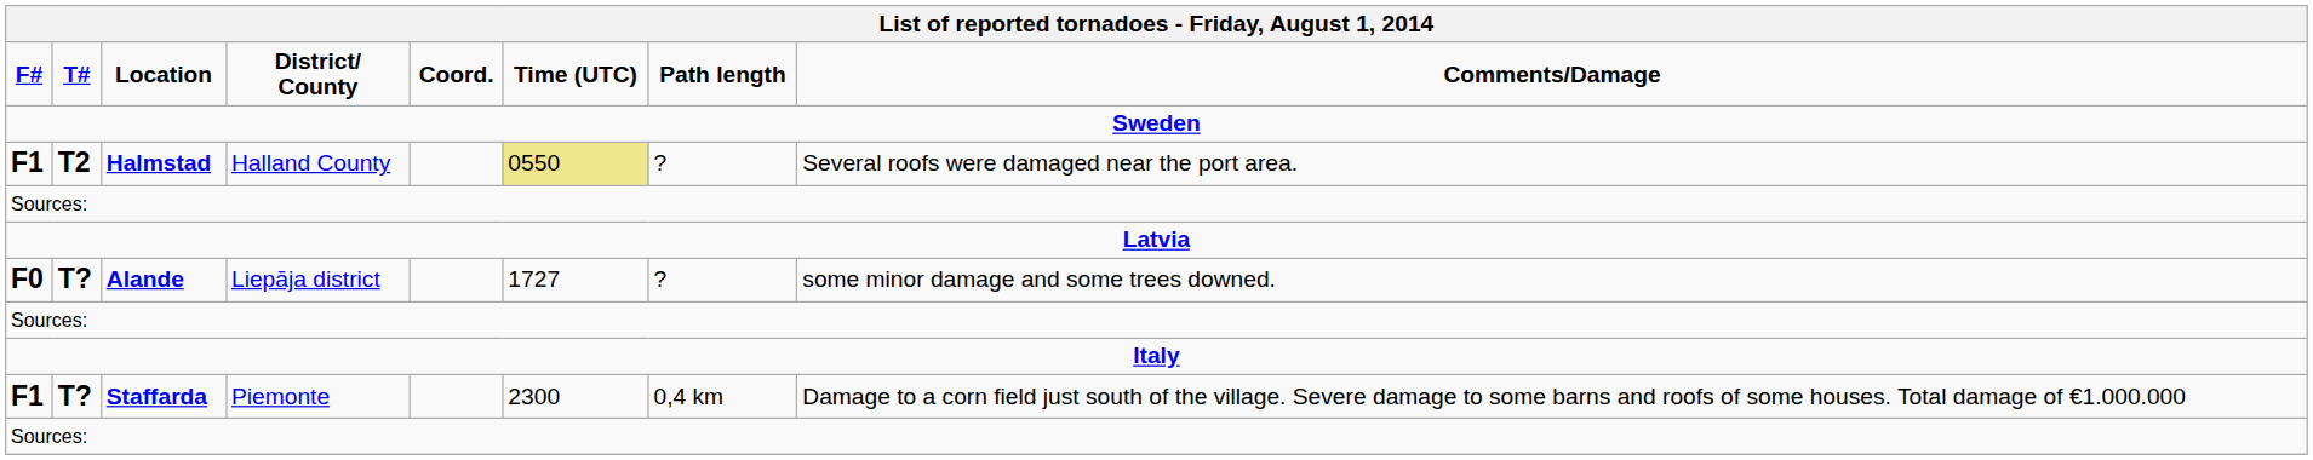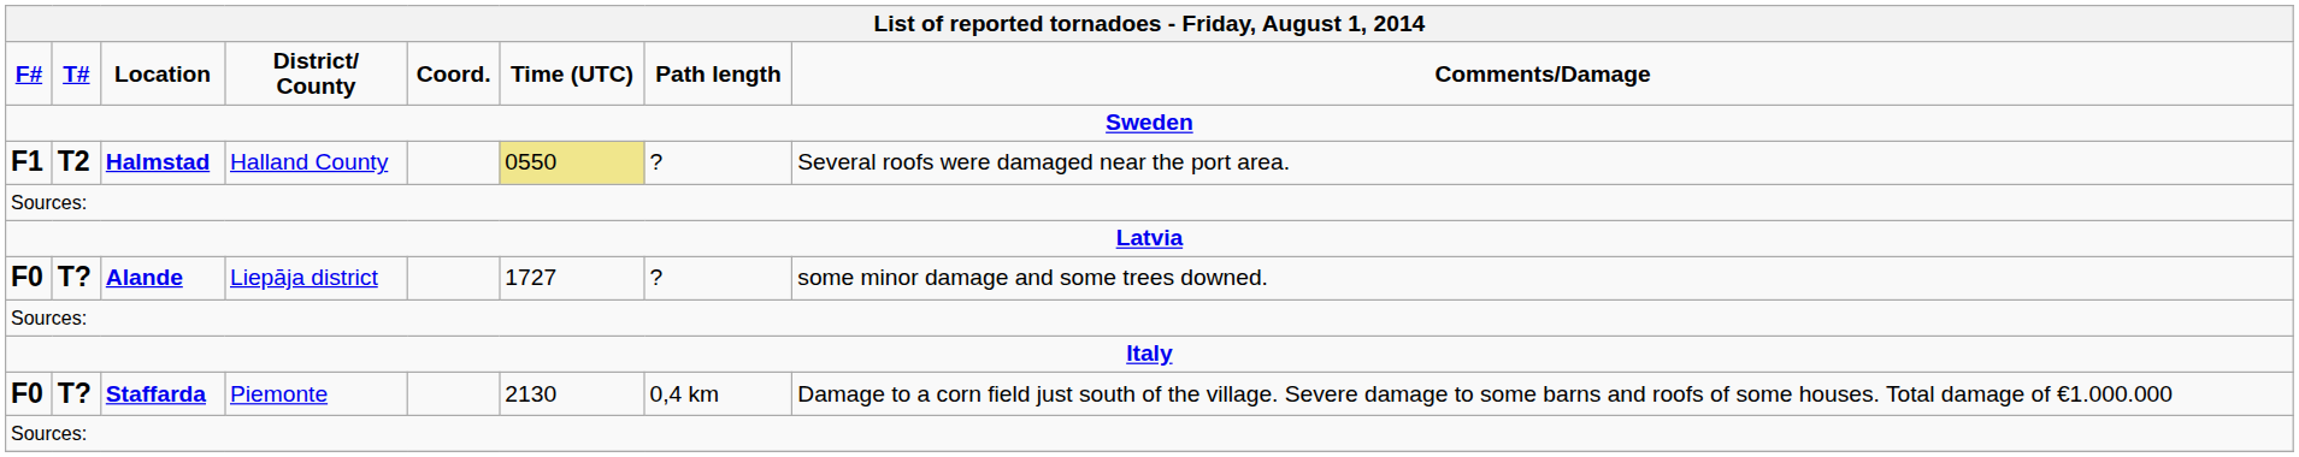Staffarda | F#: F1 -> F0
Staffarda | Time (UTC): 2300 -> 2130
